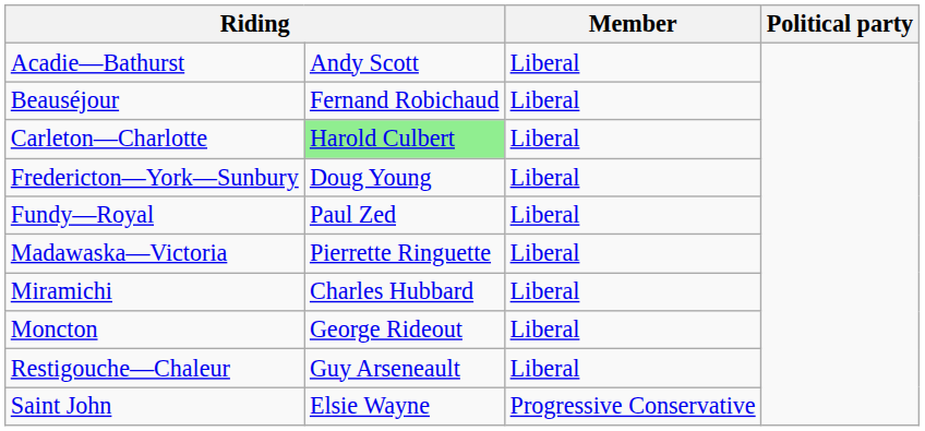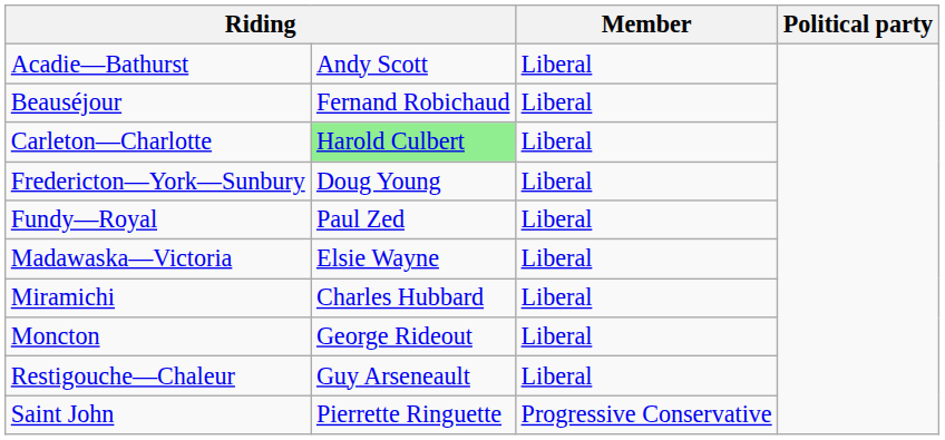Madawaska—Victoria | column 2: Pierrette Ringuette -> Elsie Wayne
Saint John | column 2: Elsie Wayne -> Pierrette Ringuette
